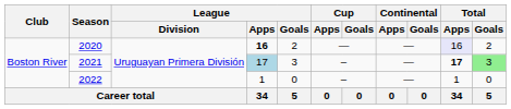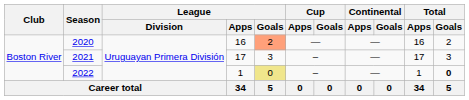2020 | League / Apps: bold -> normal
2020 | League / Goals: no background -> lightsalmon background
2020 | Total / Apps: lavender background -> no background
2021 | League / Apps: lightblue background -> no background
2021 | Total / Apps: bold -> normal
2021 | Total / Goals: lightgreen background -> no background
2022 | League / Goals: no background -> khaki background
2022 | Total / Goals: normal -> bold
